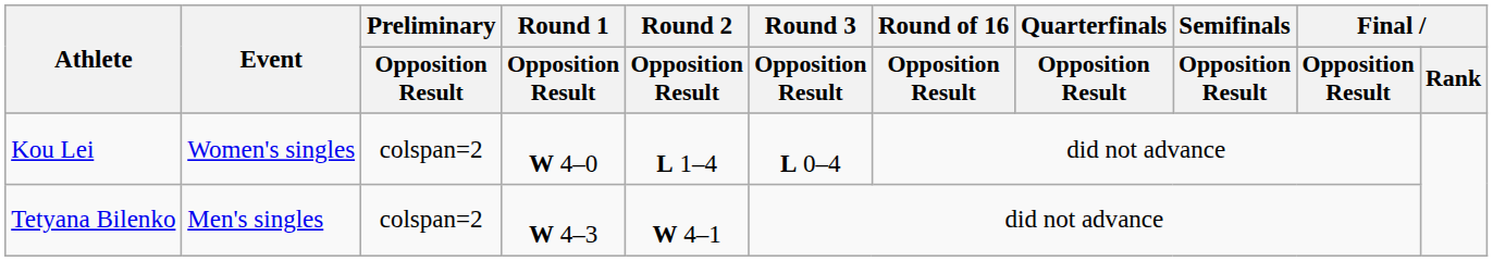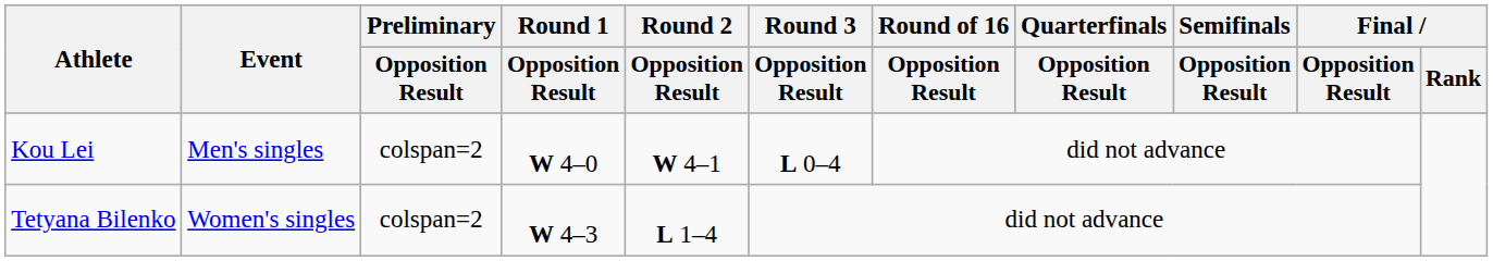Kou Lei | Event: Women's singles -> Men's singles
Kou Lei | Round 2 / Opposition Result: L 1–4 -> W 4–1
Tetyana Bilenko | Event: Men's singles -> Women's singles
Tetyana Bilenko | Round 2 / Opposition Result: W 4–1 -> L 1–4
